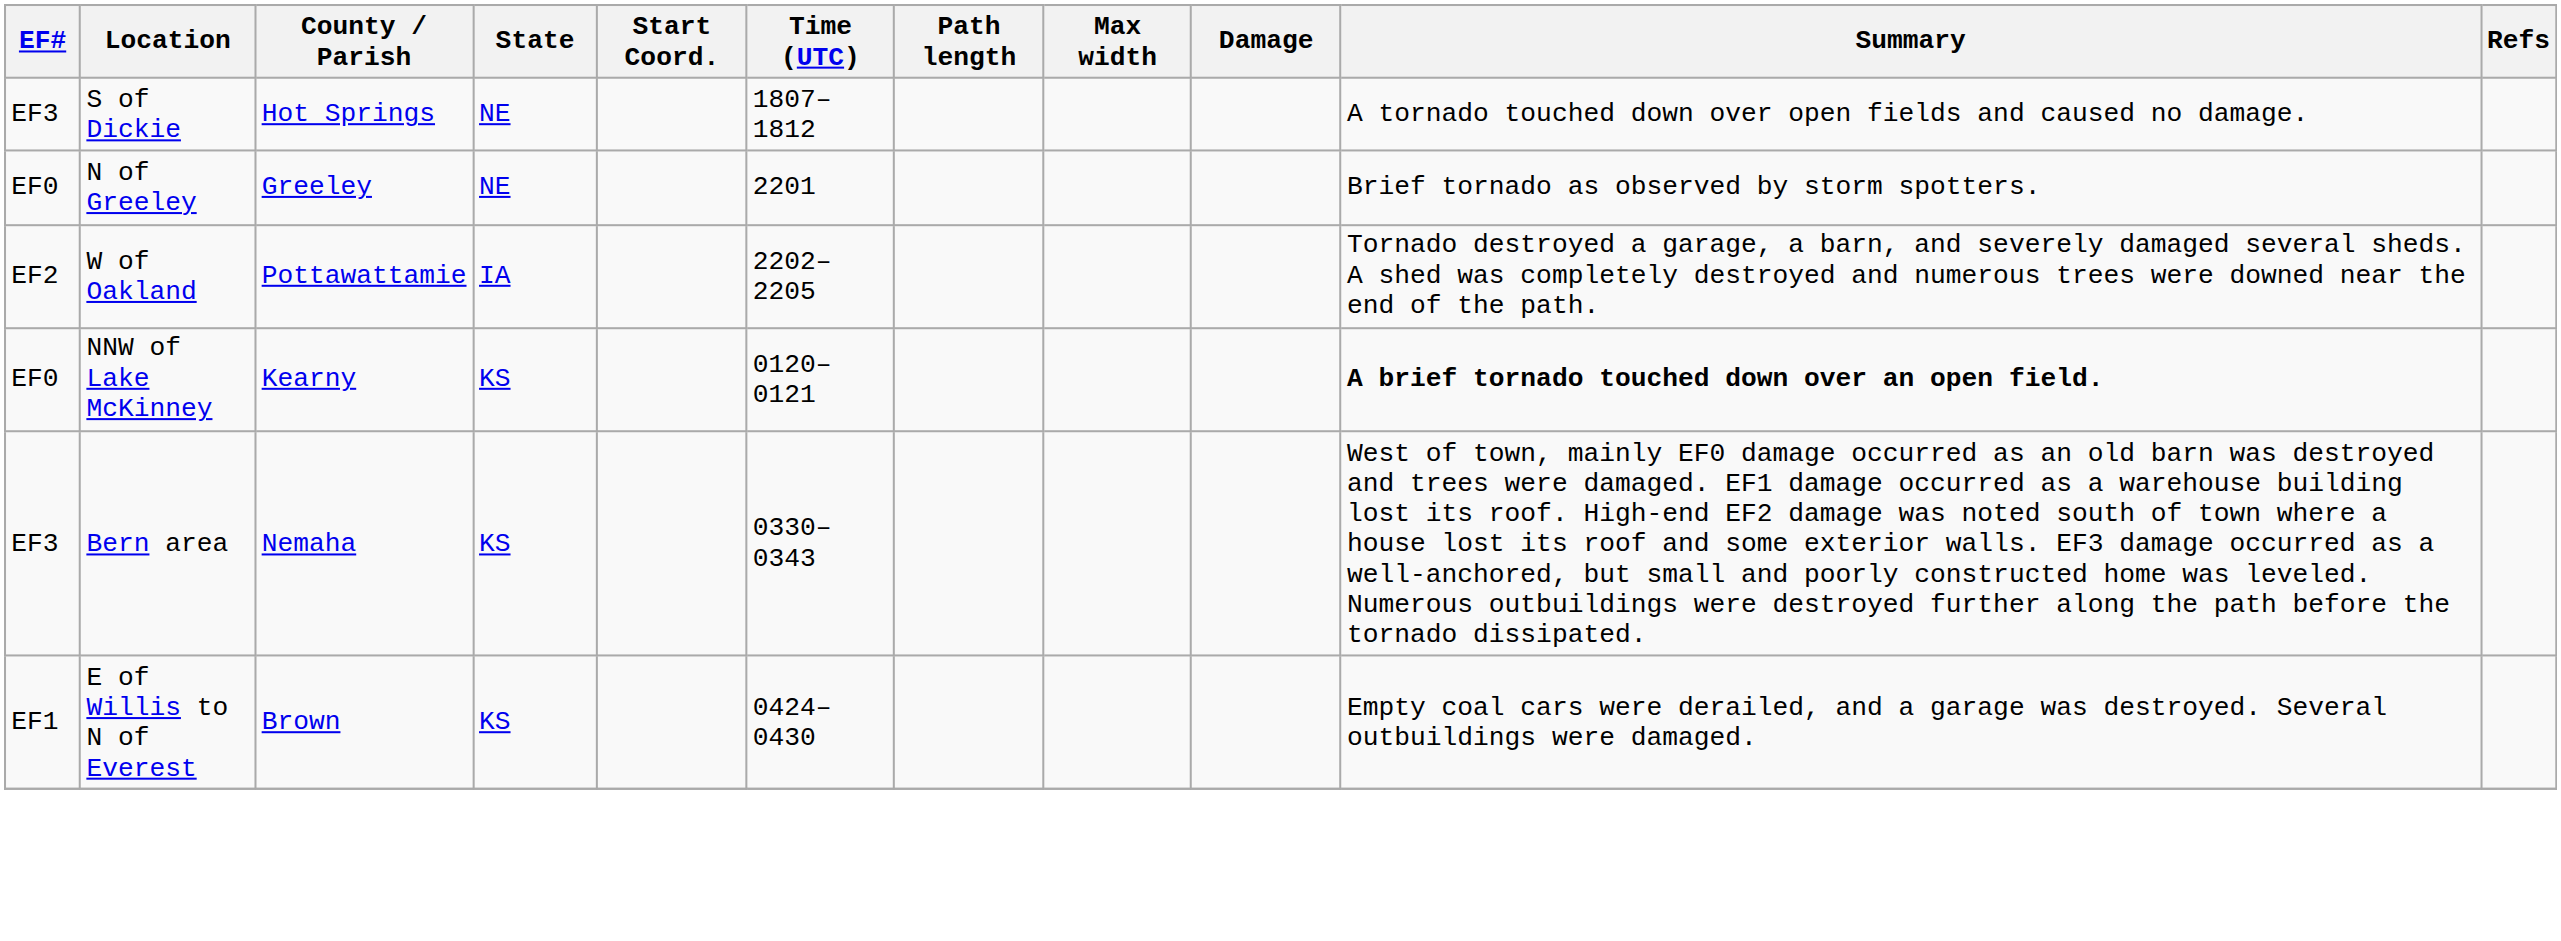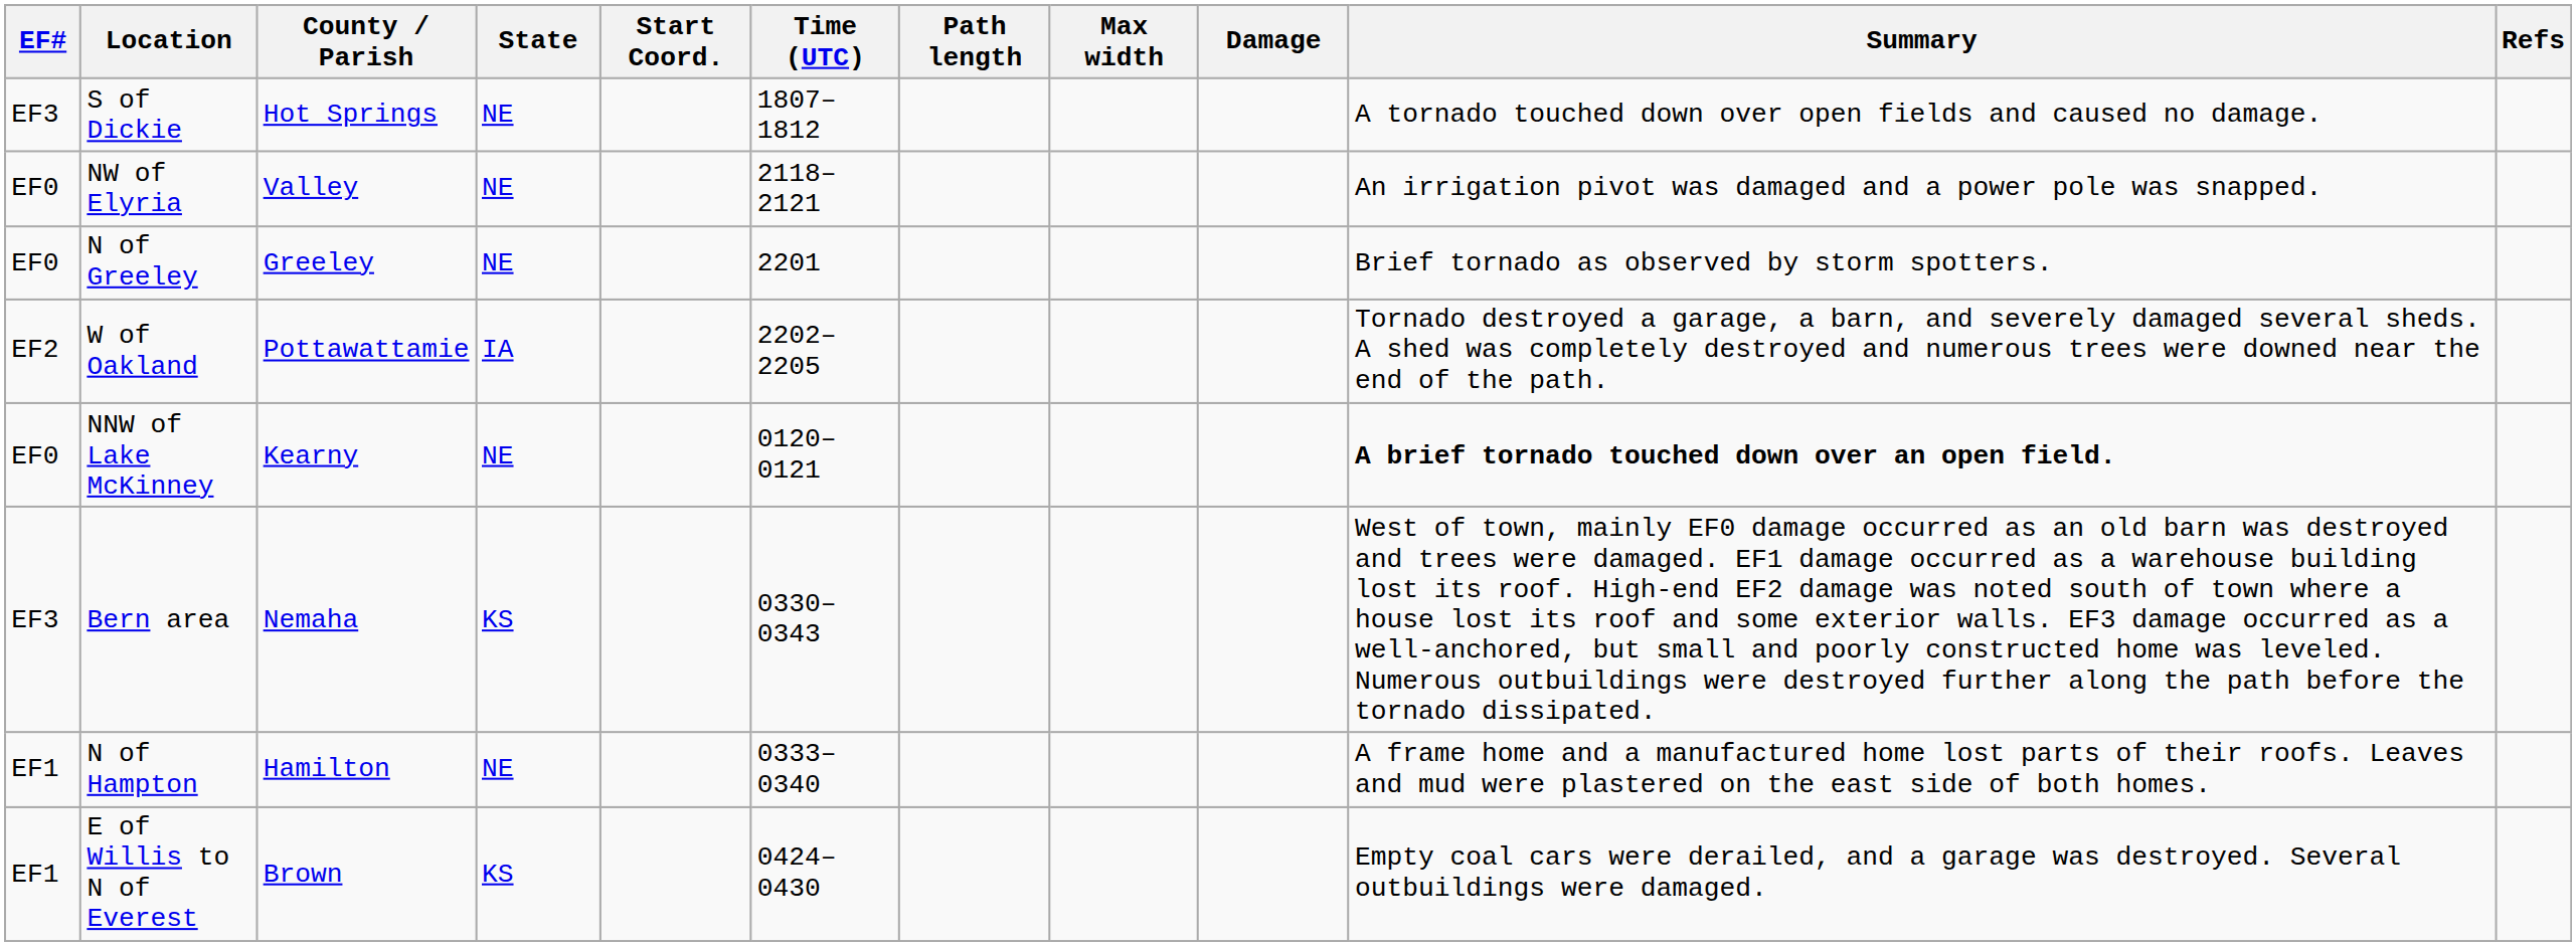+ row: EF0 | NW of Elyria | Valley | NE | 2118–2121 | An irrigation pivot was damaged and a power pole was snapped.
NNW of Lake McKinney | State: KS -> NE
+ row: EF1 | N of Hampton | Hamilton | NE | 0333–0340 | A frame home and a manufactured home lost parts of their roofs. Leaves and mud were plastered on the east side of both homes.
